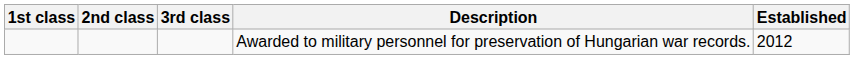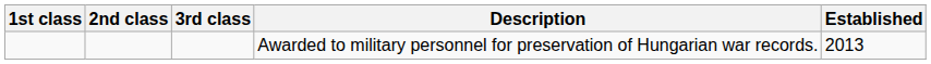row 2 | Established: 2012 -> 2013
